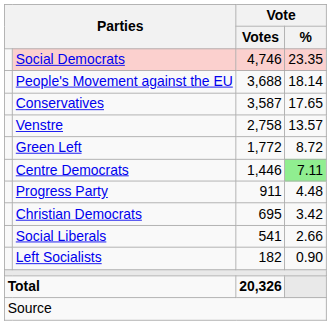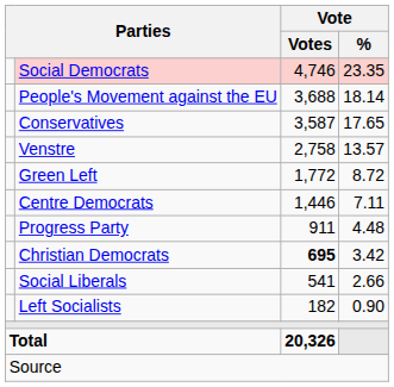Centre Democrats | Vote / %: lightgreen background -> no background
Christian Democrats | Vote / Votes: normal -> bold
